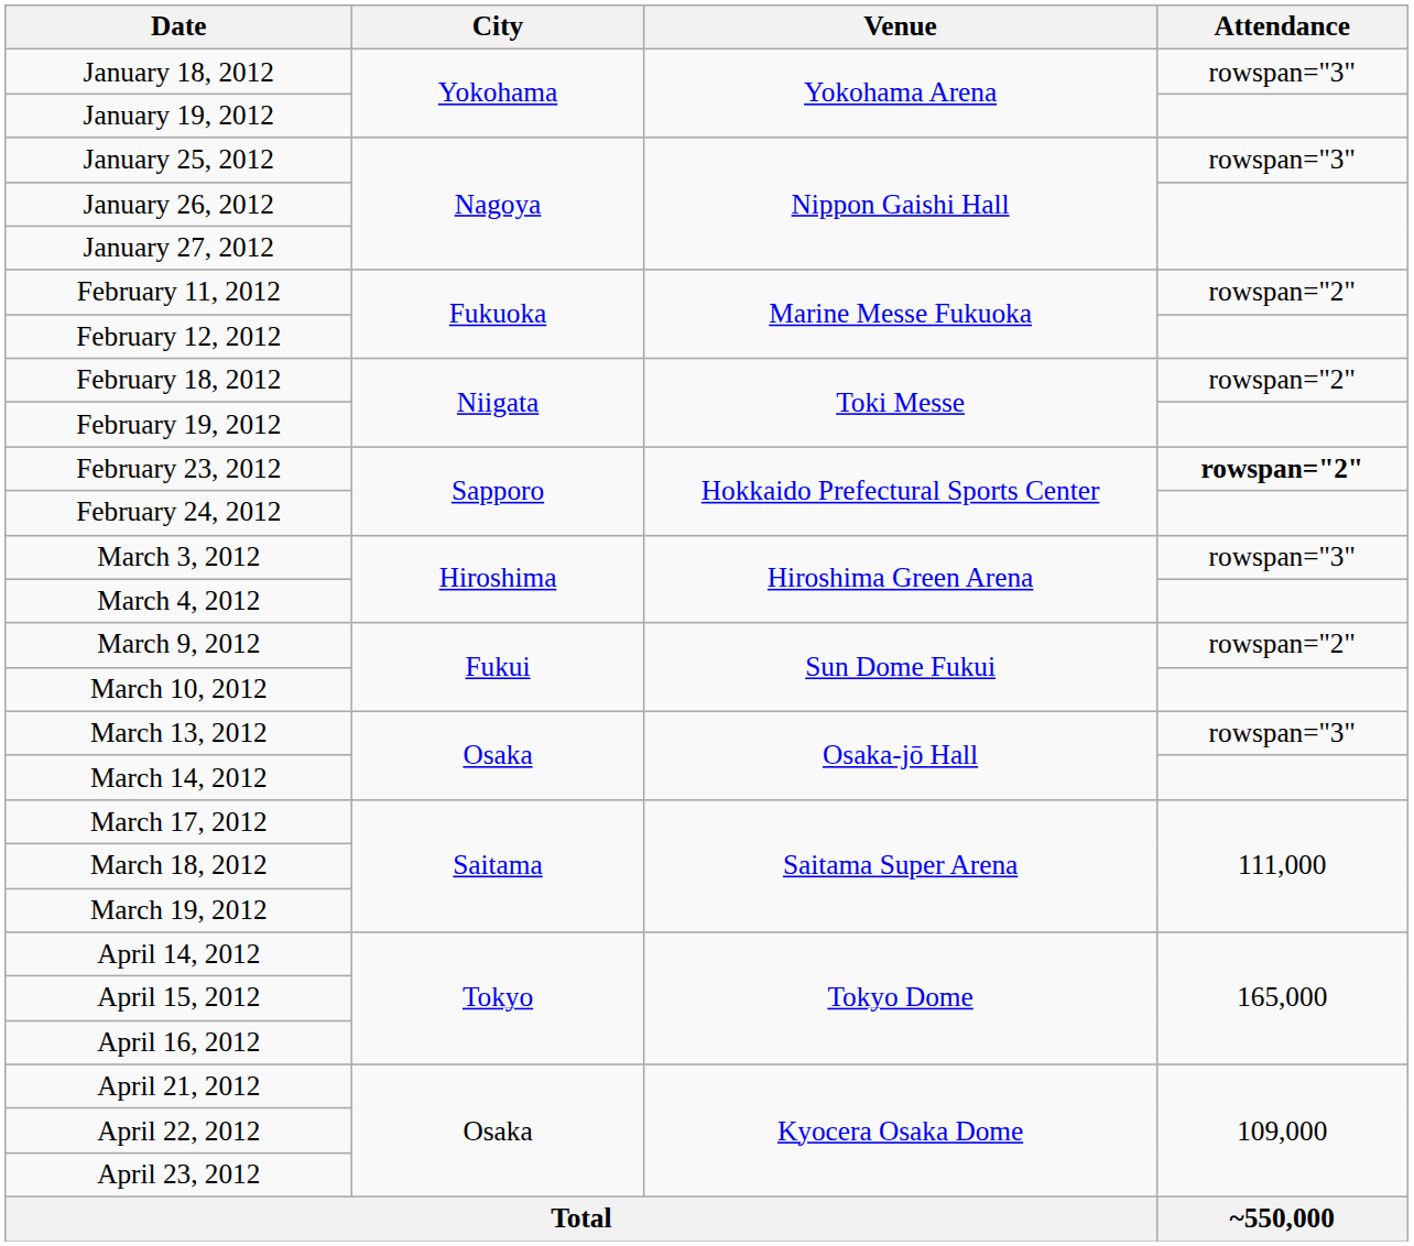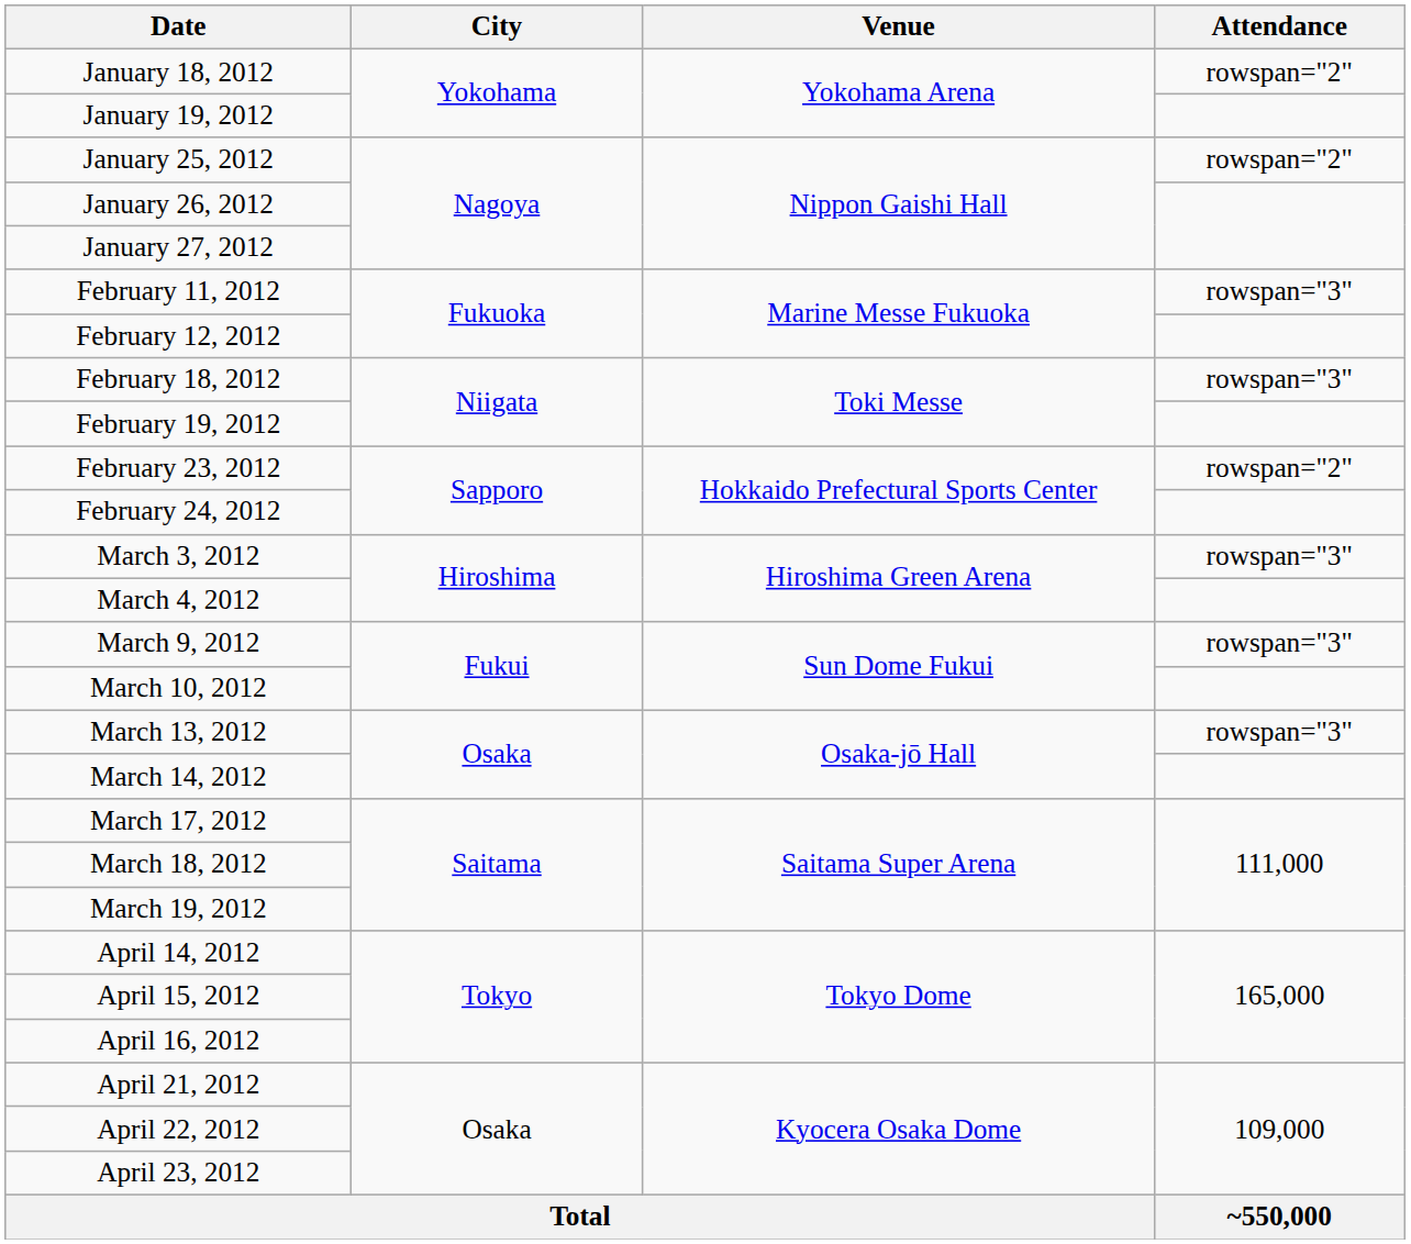January 18, 2012 | Attendance: rowspan="3" -> rowspan="2"
January 25, 2012 | Attendance: rowspan="3" -> rowspan="2"
February 11, 2012 | Attendance: rowspan="2" -> rowspan="3"
February 18, 2012 | Attendance: rowspan="2" -> rowspan="3"
February 23, 2012 | Attendance: bold -> normal
March 9, 2012 | Attendance: rowspan="2" -> rowspan="3"
